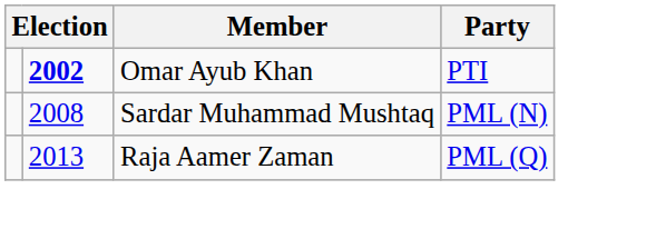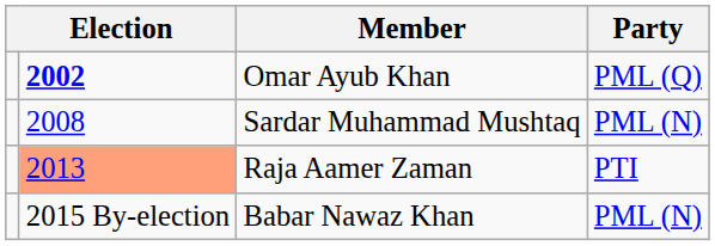Omar Ayub Khan | Party: PTI -> PML (Q)
Raja Aamer Zaman | column 2: no background -> lightsalmon background
Raja Aamer Zaman | Party: PML (Q) -> PTI
+ row: 2015 By-election | Babar Nawaz Khan | PML (N)
